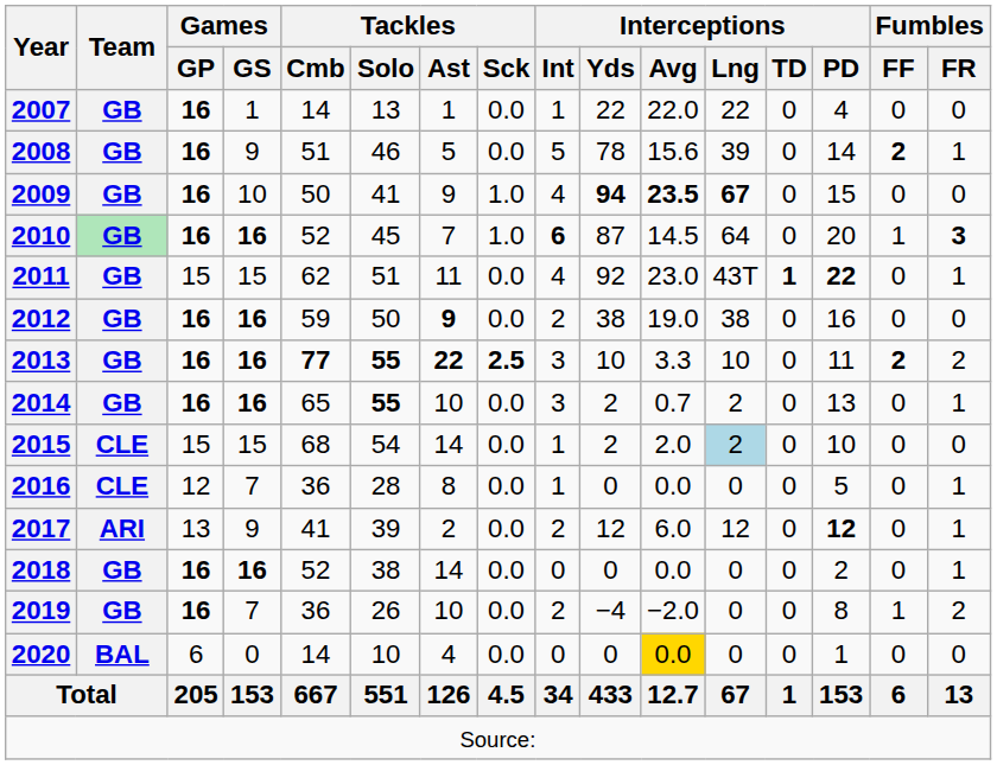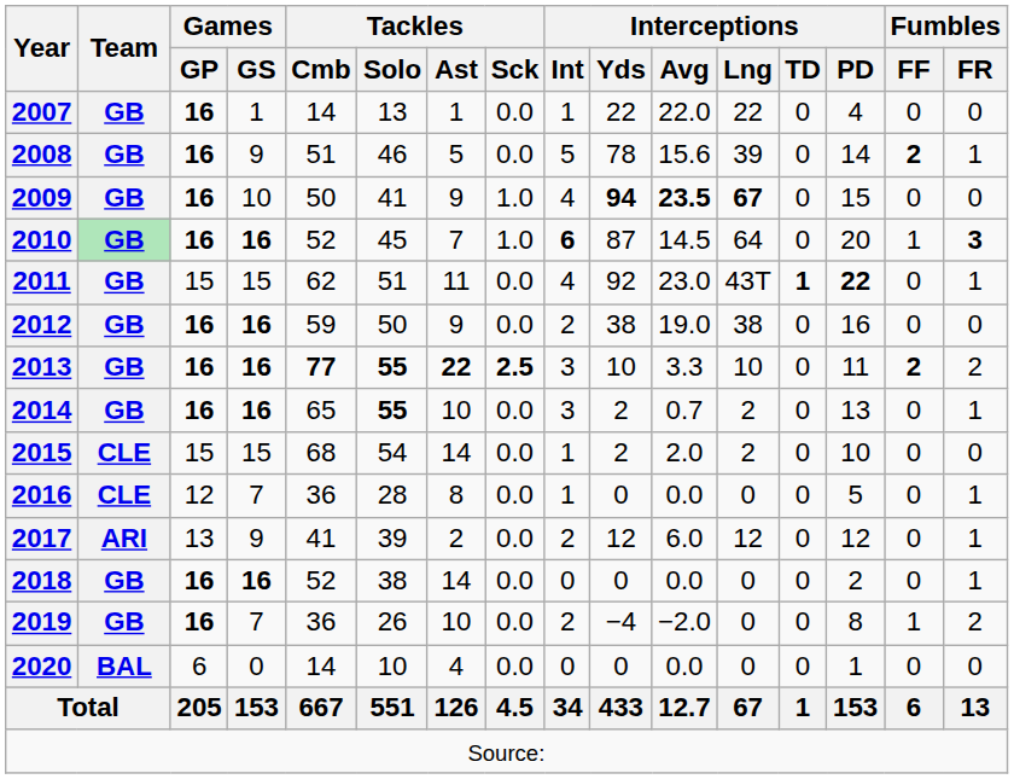2012 | Tackles / Ast: bold -> normal
2015 | Interceptions / Lng: lightblue background -> no background
2017 | Interceptions / PD: bold -> normal
2020 | Interceptions / Avg: gold background -> no background
